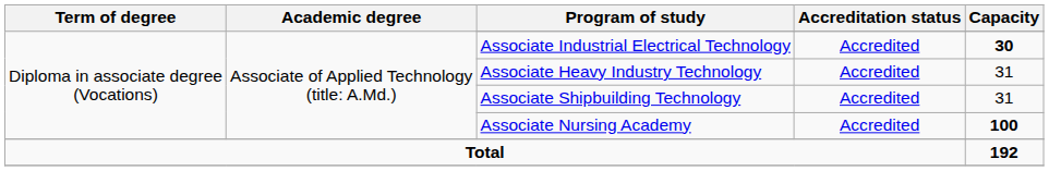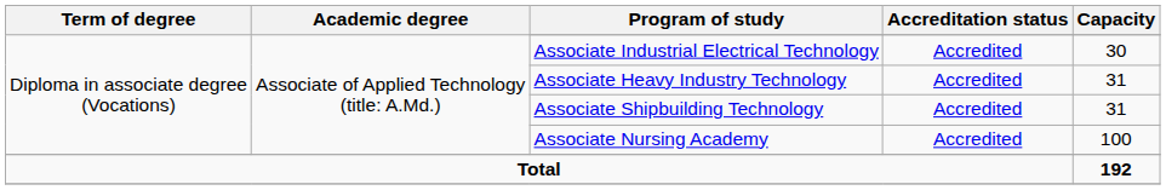Associate Industrial Electrical Technology | Capacity: bold -> normal
Associate Nursing Academy | Capacity: bold -> normal
